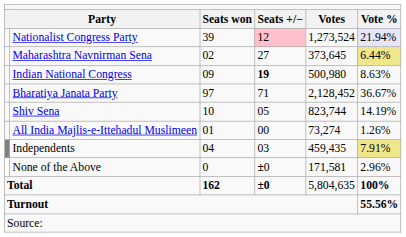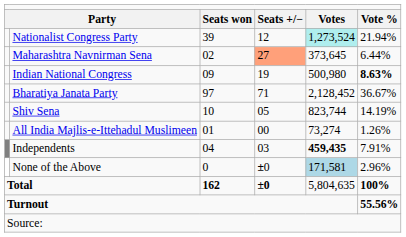Nationalist Congress Party | column 4: pink background -> no background
Nationalist Congress Party | column 5: no background -> paleturquoise background
Nationalist Congress Party | column 6: lavender background -> no background
Maharashtra Navnirman Sena | column 4: no background -> lightsalmon background
Maharashtra Navnirman Sena | column 6: khaki background -> no background
Indian National Congress | column 4: bold -> normal
Indian National Congress | column 6: normal -> bold
Independents | column 5: normal -> bold
Independents | column 6: khaki background -> no background
None of the Above | column 5: no background -> lightblue background
